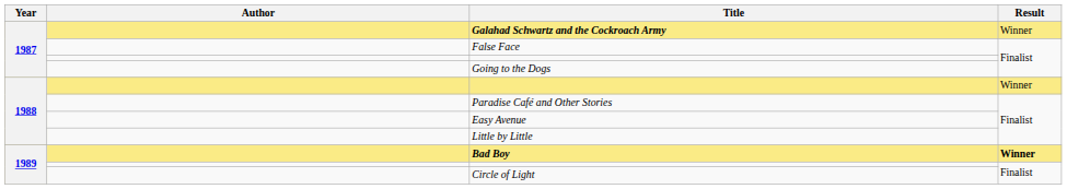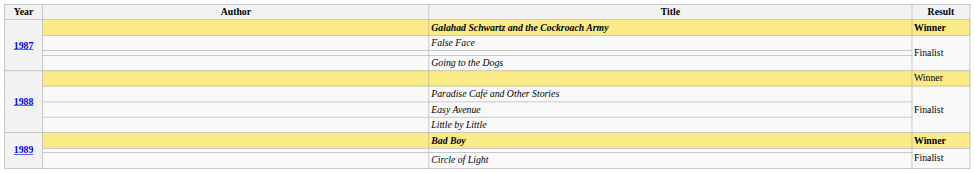Galahad Schwartz and the Cockroach Army | Result: normal -> bold
